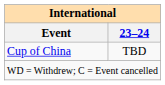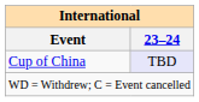Cup of China | 23–24: no background -> lavender background
